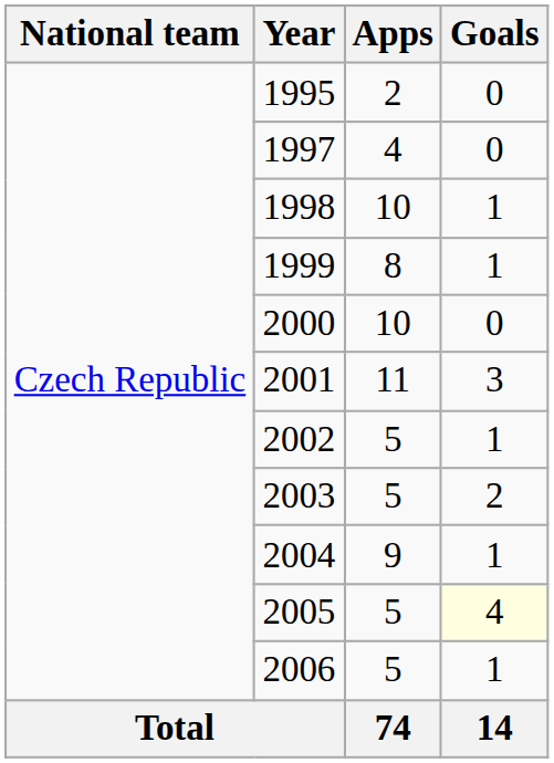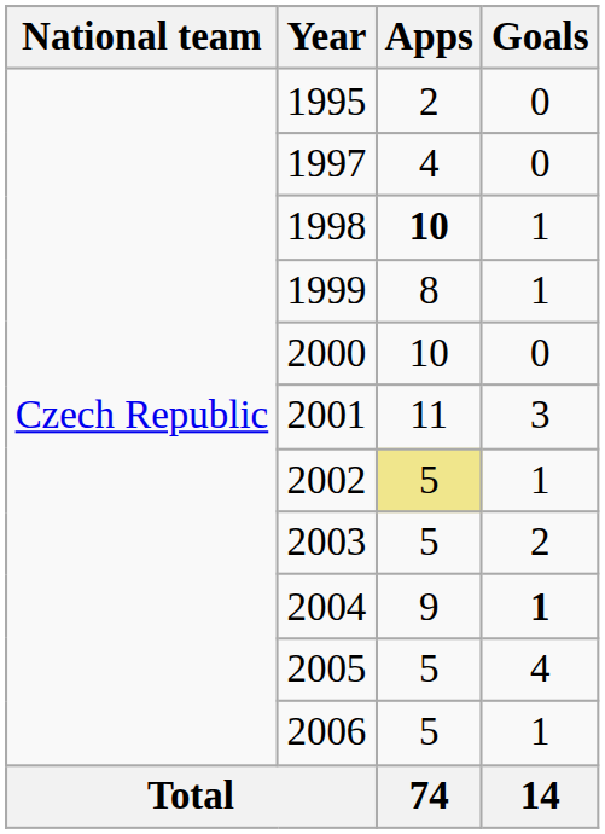1998 | Apps: normal -> bold
2002 | Apps: no background -> khaki background
2004 | Goals: normal -> bold
2005 | Goals: lightyellow background -> no background
